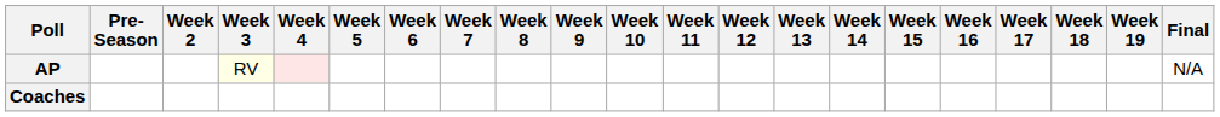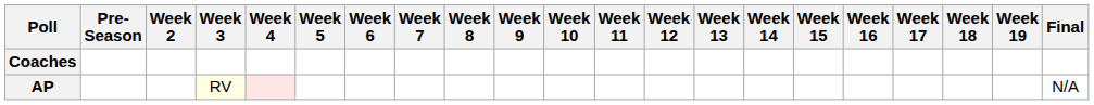rows swapped: AP <-> Coaches
